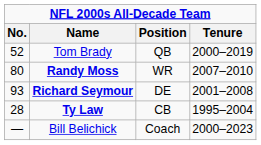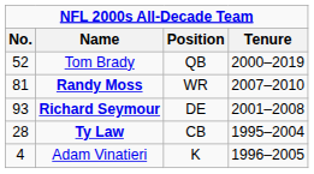Randy Moss | No.: 80 -> 81
+ row: 4 | Adam Vinatieri | K | 1996–2005
- row: — | Bill Belichick | Coach | 2000–2023
